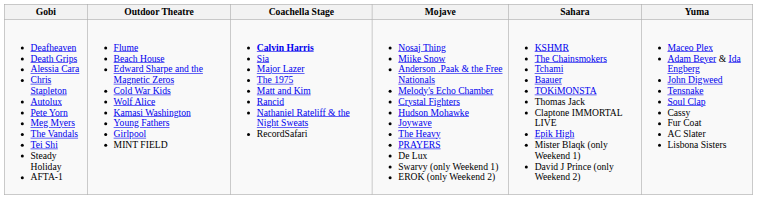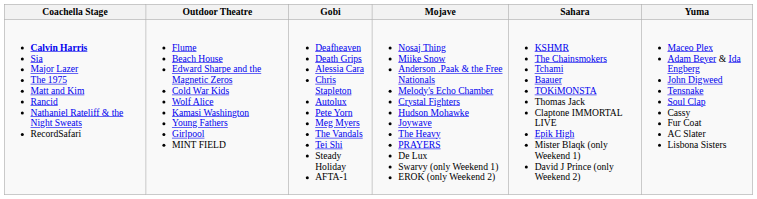columns swapped: Coachella Stage <-> Gobi
